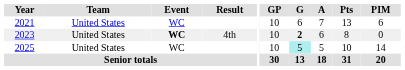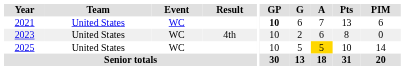2021 | GP: normal -> bold
2023 | Event: bold -> normal
2023 | G: bold -> normal
2025 | G: paleturquoise background -> no background
2025 | A: no background -> gold background
